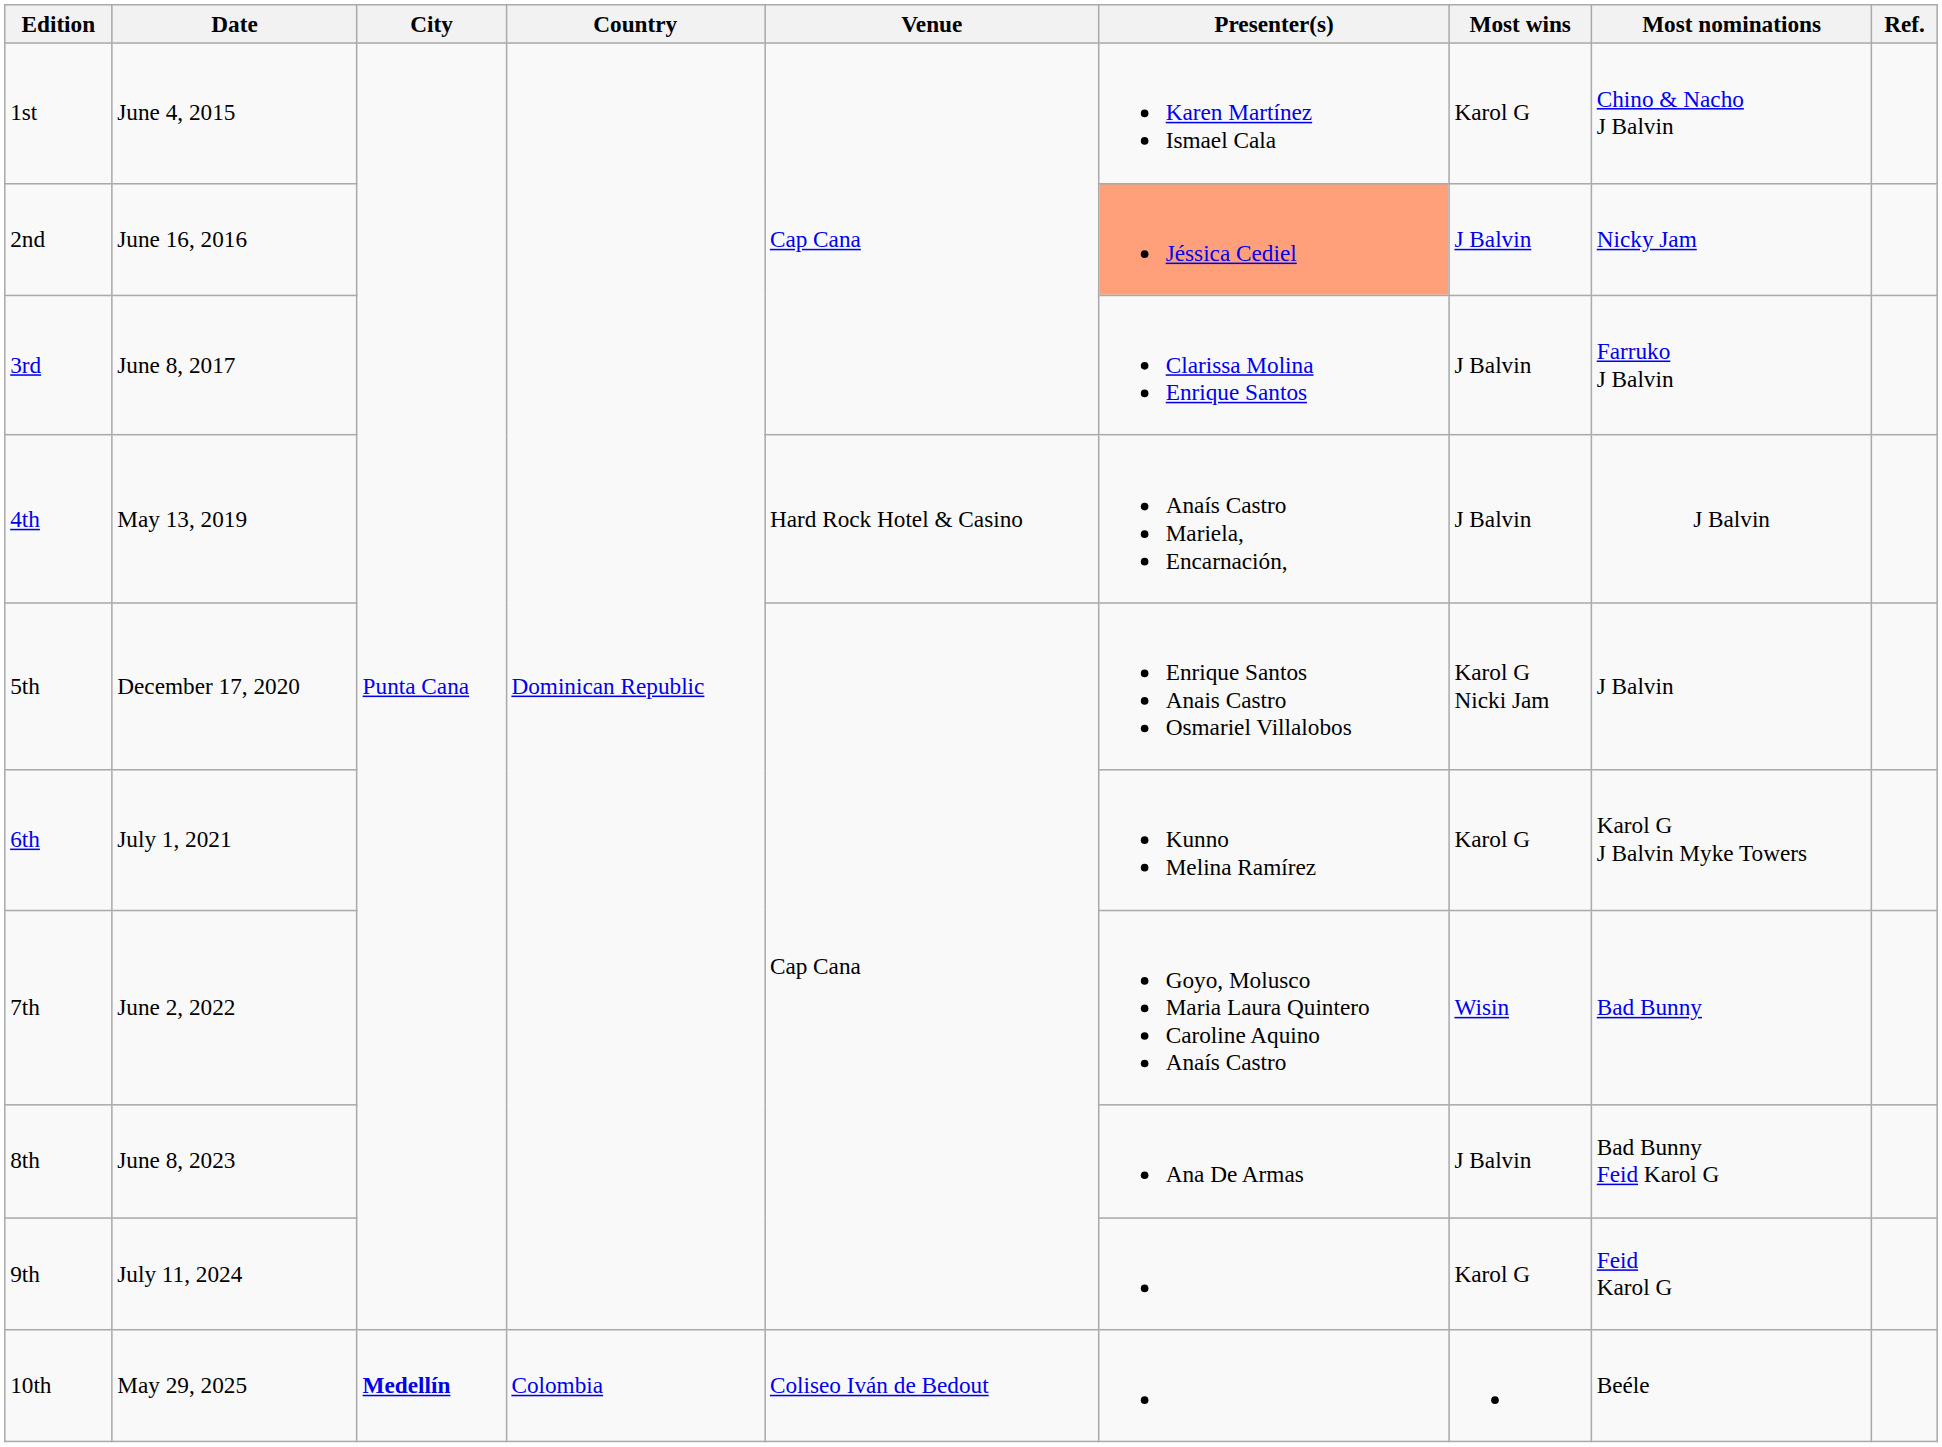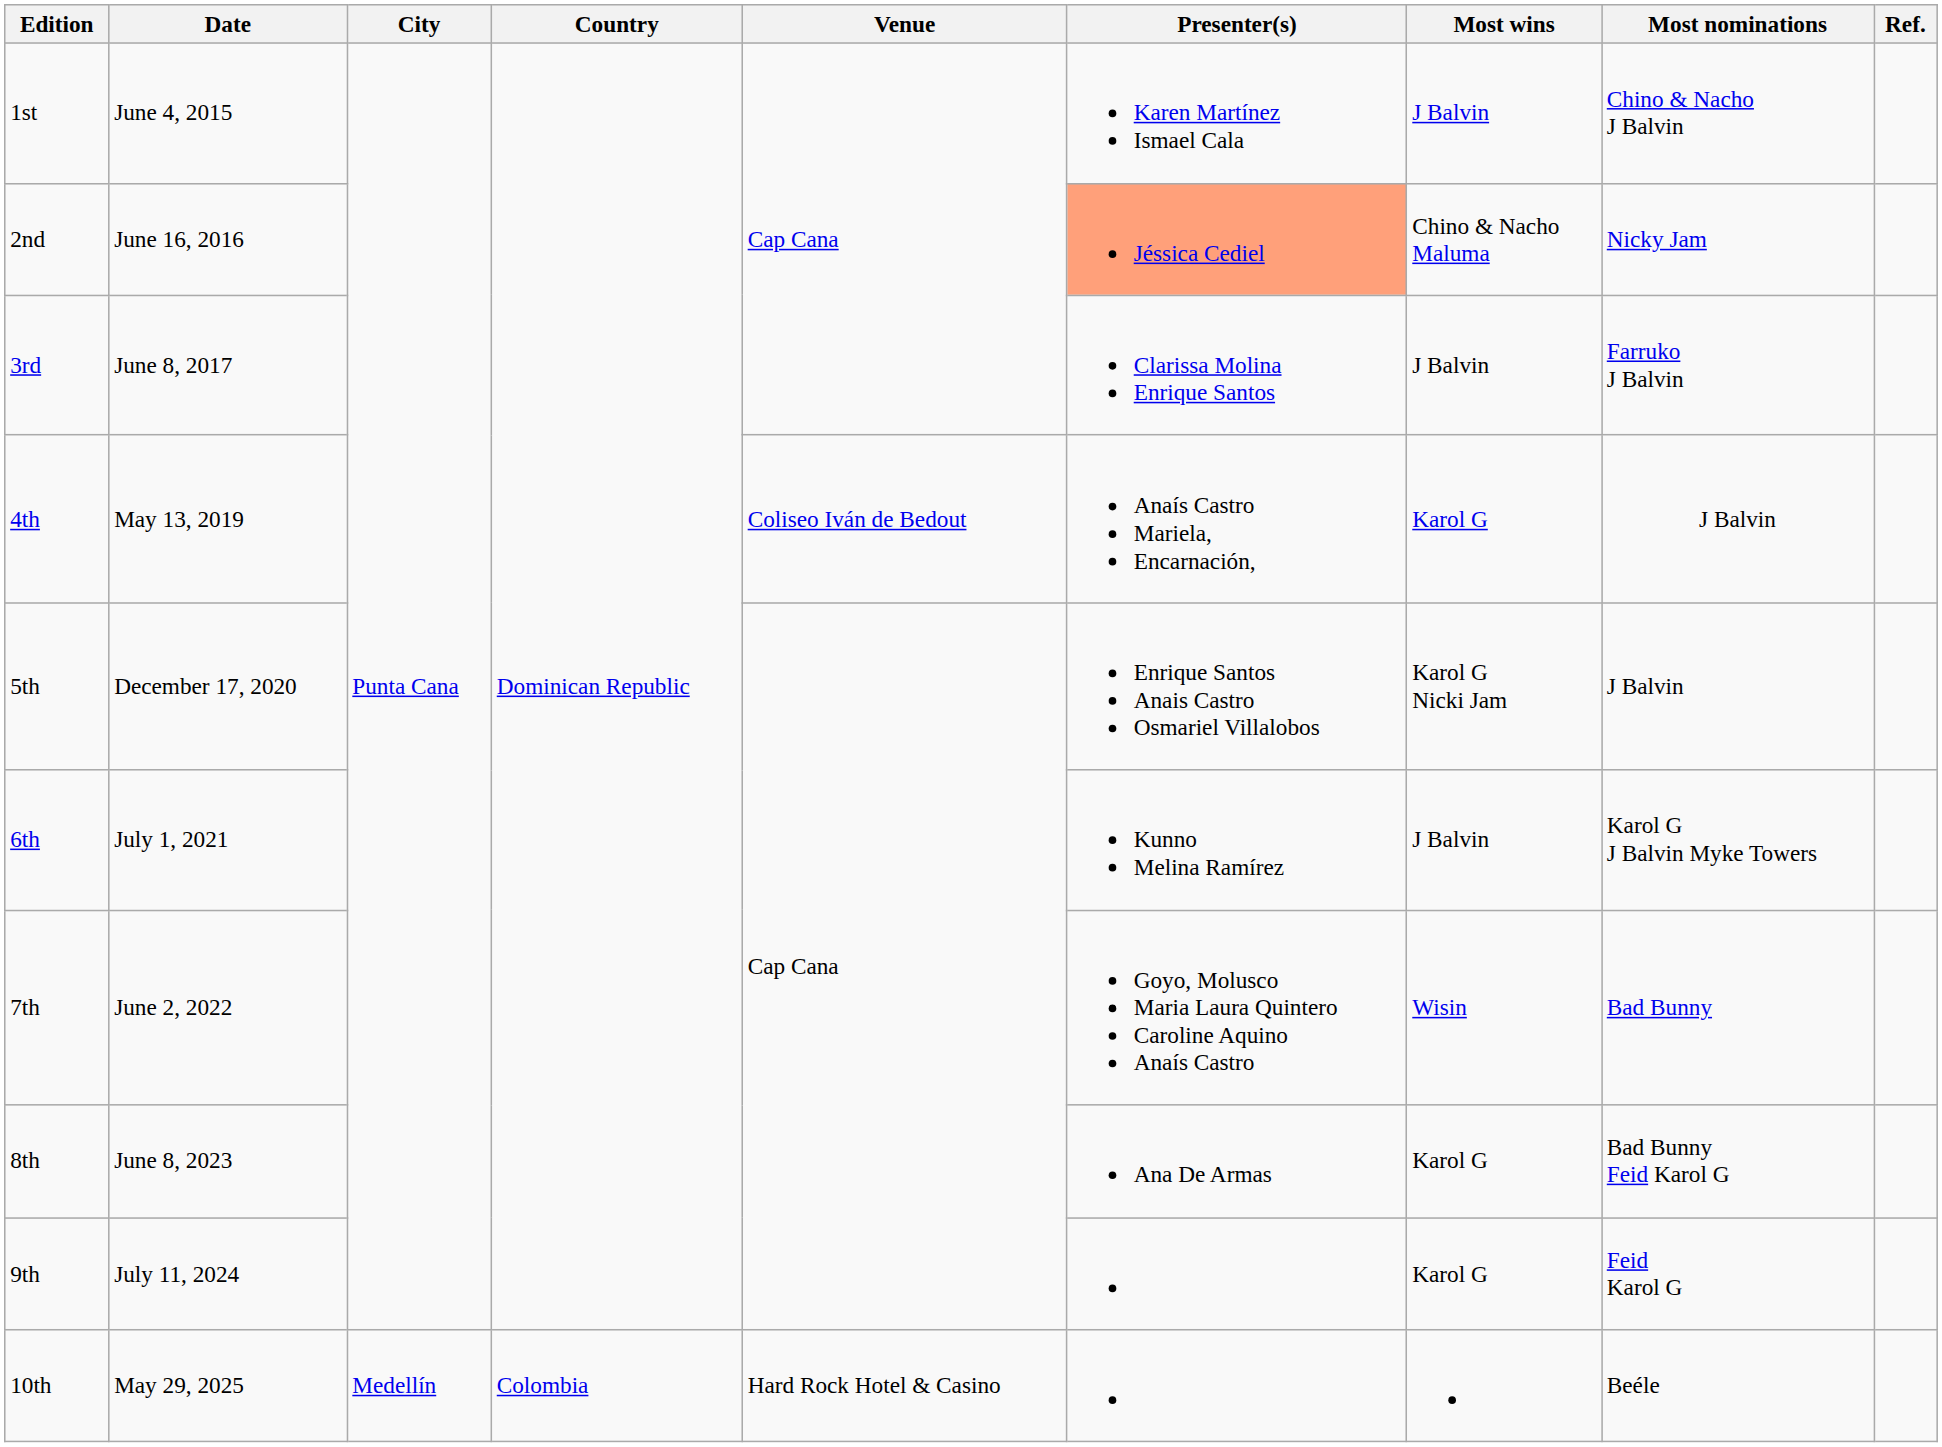1st | Most wins: Karol G -> J Balvin
2nd | Most wins: J Balvin -> Chino & Nacho Maluma
4th | Venue: Hard Rock Hotel & Casino -> Coliseo Iván de Bedout
4th | Most wins: J Balvin -> Karol G
6th | Most wins: Karol G -> J Balvin
8th | Most wins: J Balvin -> Karol G
10th | City: bold -> normal
10th | Venue: Coliseo Iván de Bedout -> Hard Rock Hotel & Casino
